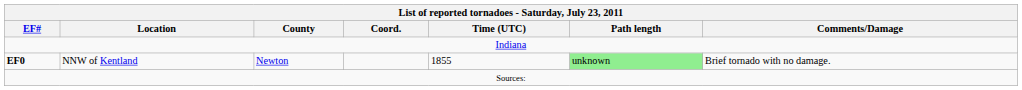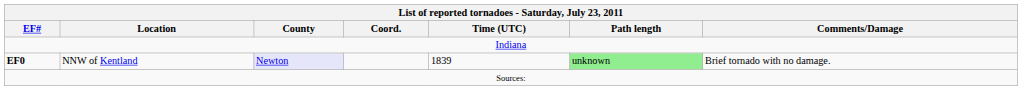EF0 | County: no background -> lavender background
EF0 | Time (UTC): 1855 -> 1839
